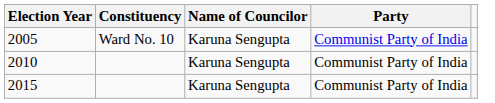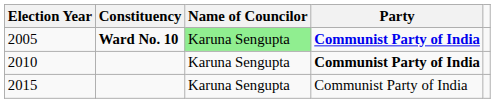2005 | Constituency: normal -> bold
2005 | Name of Councilor: no background -> lightgreen background
2005 | Party: normal -> bold
2010 | Party: normal -> bold
